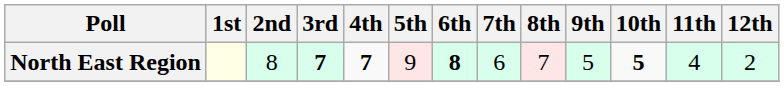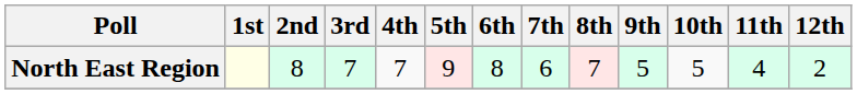North East Region | 3rd: bold -> normal
North East Region | 4th: bold -> normal
North East Region | 6th: bold -> normal
North East Region | 10th: bold -> normal
